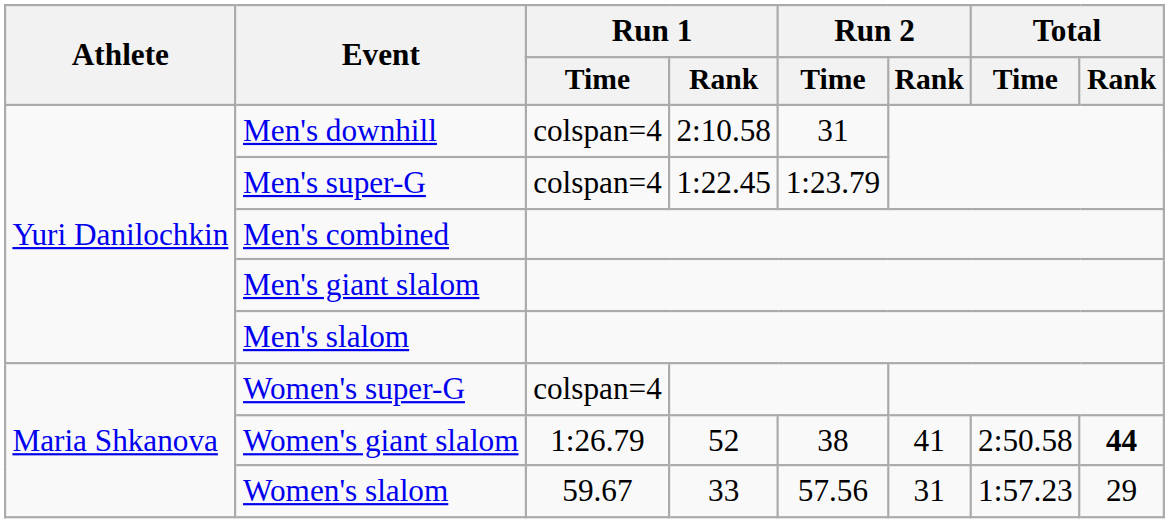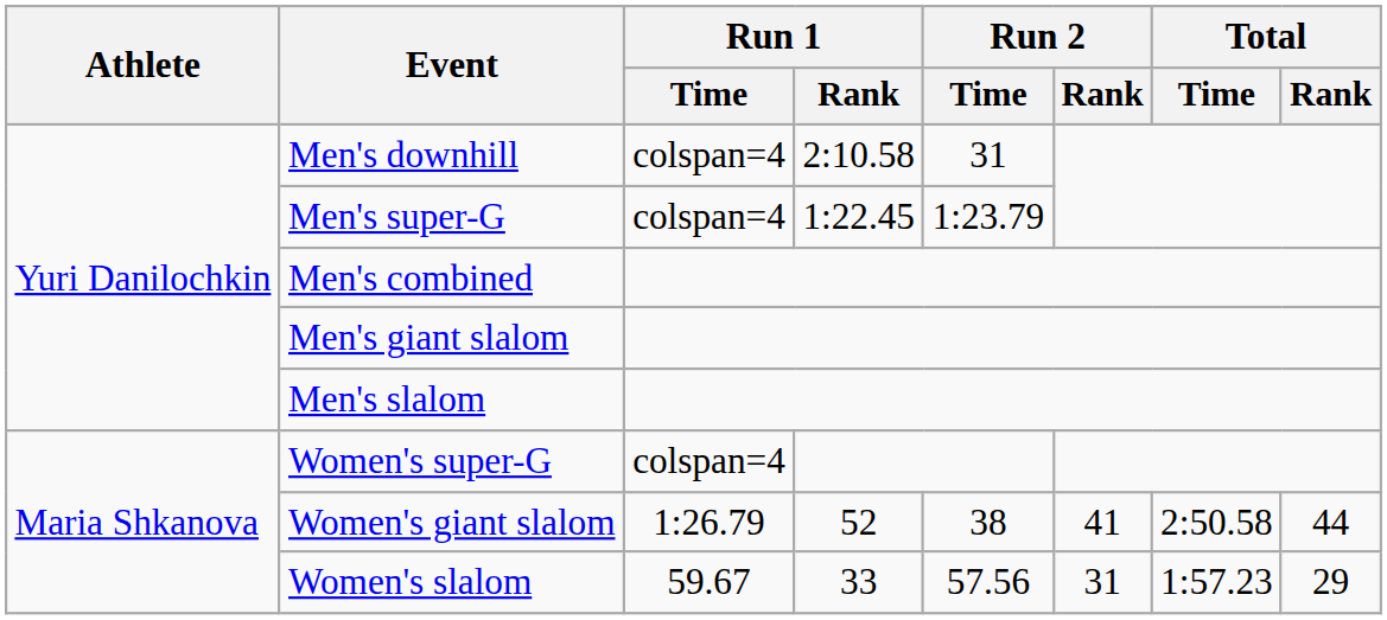Women's giant slalom | Total / Rank: bold -> normal
